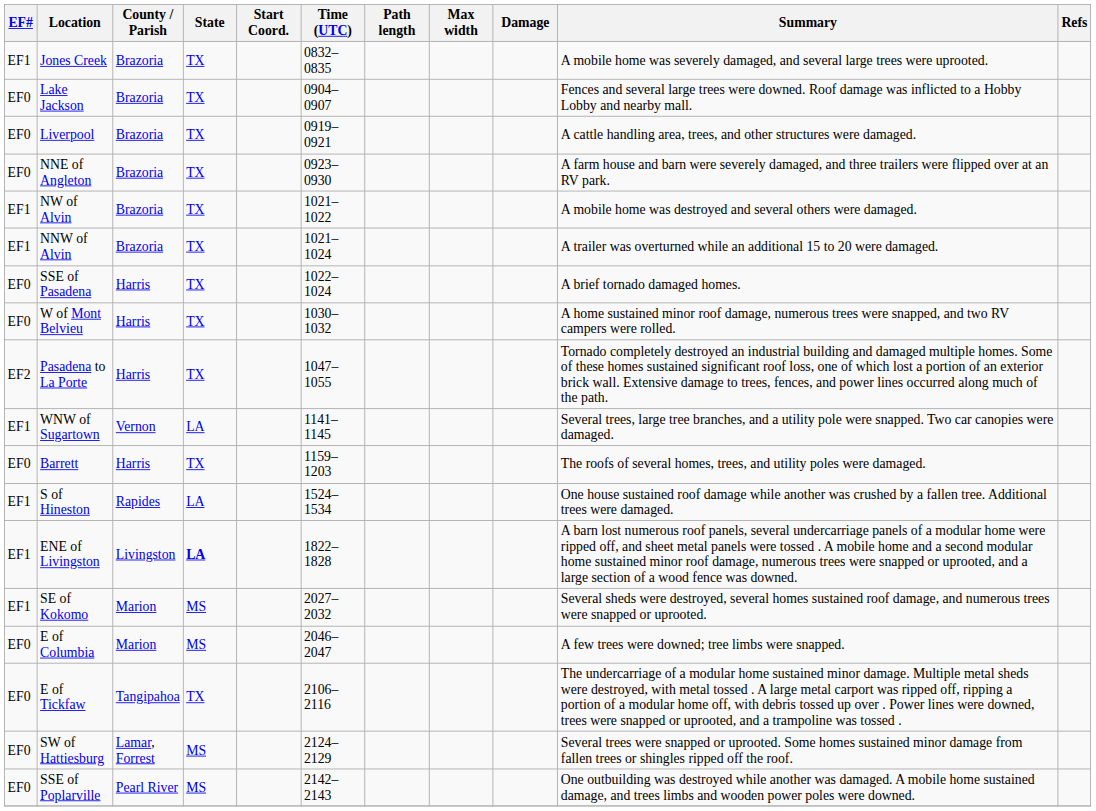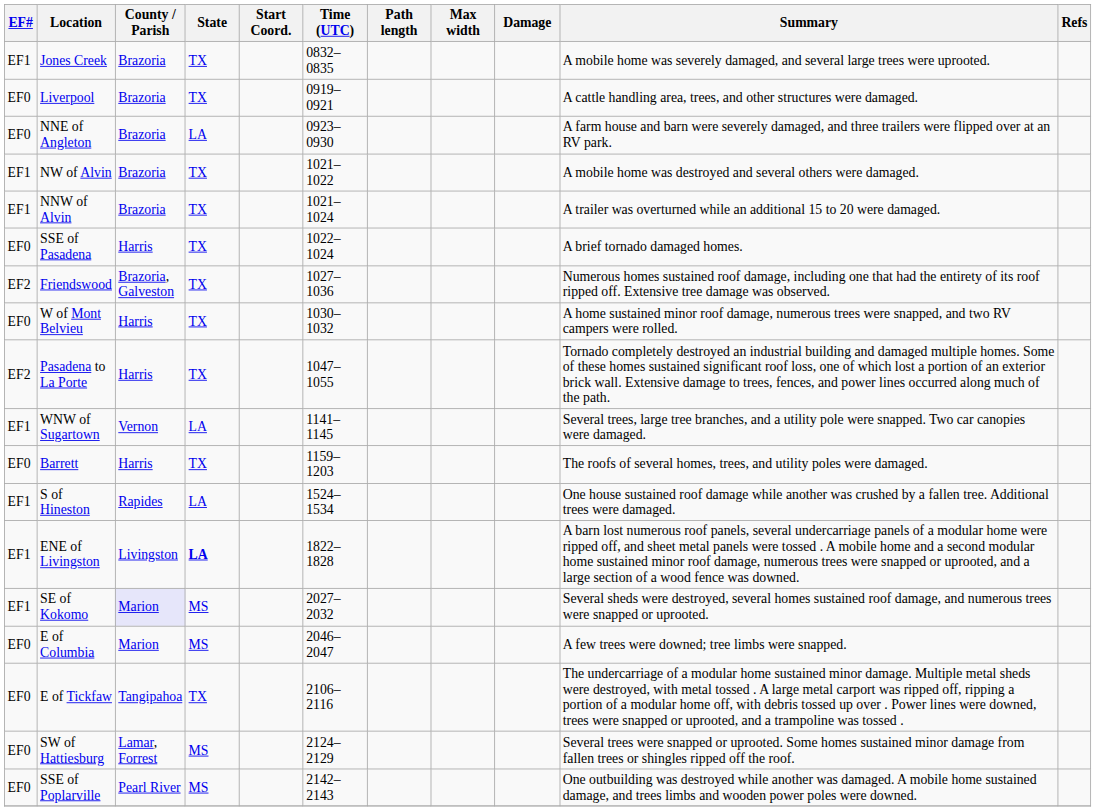- row: EF0 | Lake Jackson | Brazoria | TX | 0904–0907 | Fences and several large trees were downed. Roof damage was inflicted to a Hobby Lobby and nearby mall.
NNE of Angleton | State: TX -> LA
+ row: EF2 | Friendswood | Brazoria, Galveston | TX | 1027–1036 | Numerous homes sustained roof damage, including one that had the entirety of its roof ripped off. Extensive tree damage was observed.
SE of Kokomo | County / Parish: no background -> lavender background
